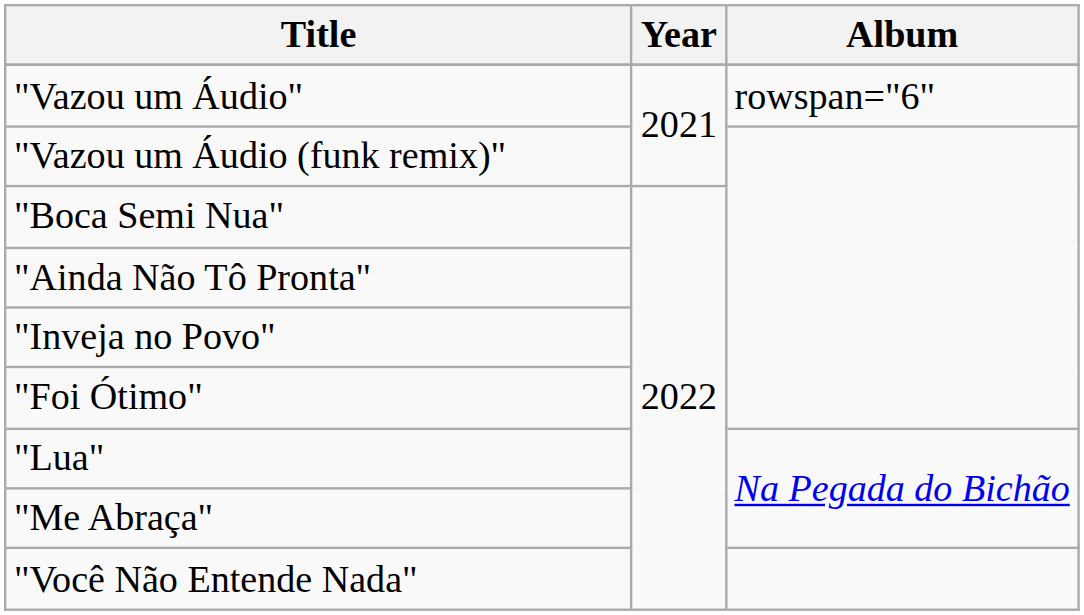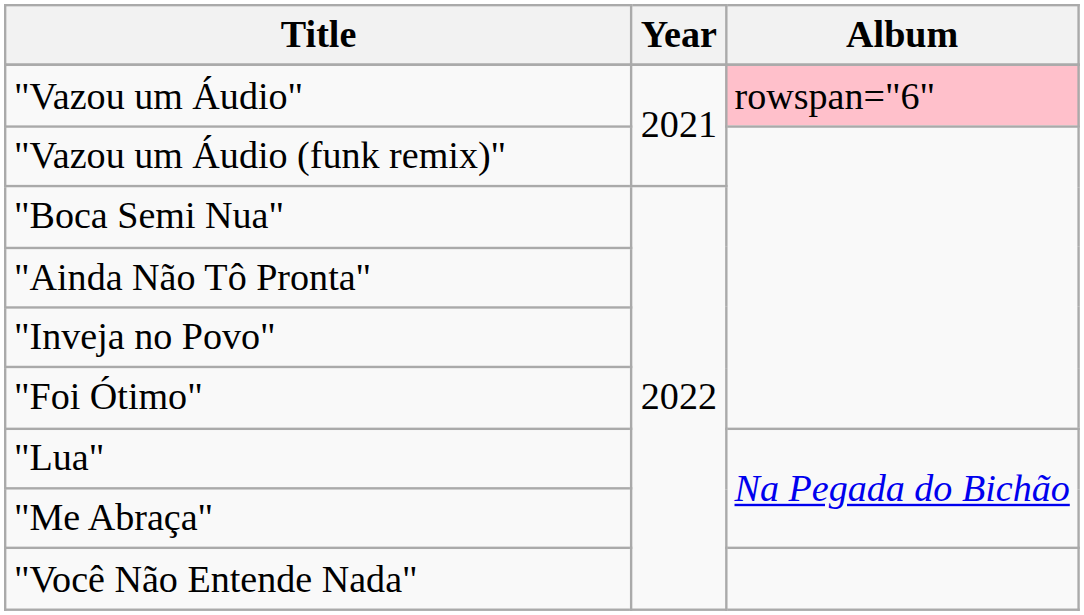"Vazou um Áudio" | Album: no background -> pink background
